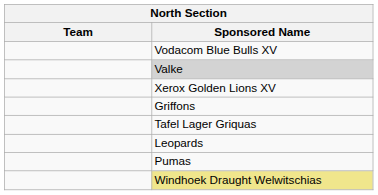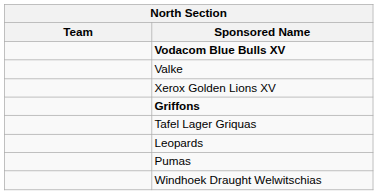Vodacom Blue Bulls XV | Sponsored Name: normal -> bold
Valke | Sponsored Name: lightgrey background -> no background
Griffons | Sponsored Name: normal -> bold
Windhoek Draught Welwitschias | Sponsored Name: khaki background -> no background
